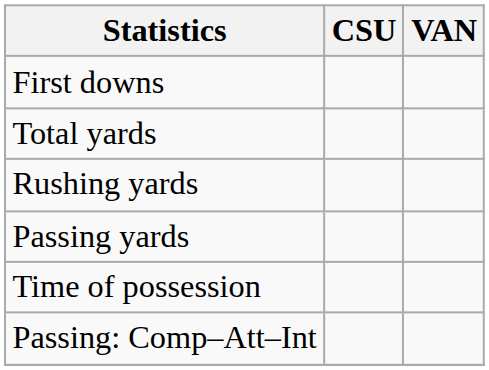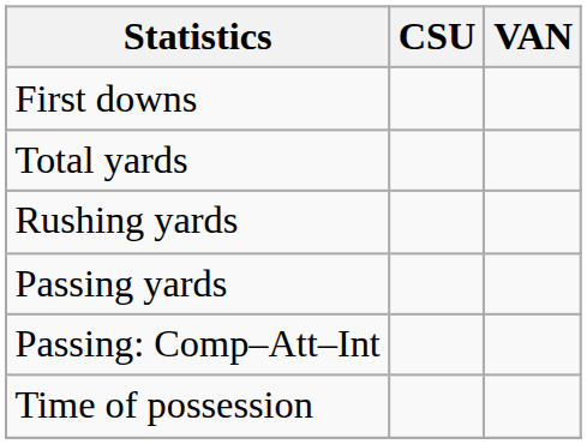rows swapped: Passing: Comp–Att–Int <-> Time of possession
